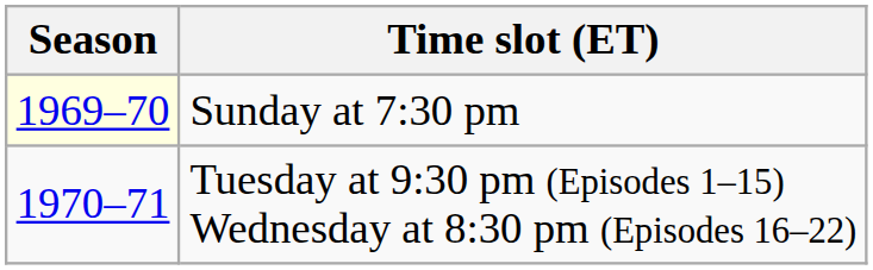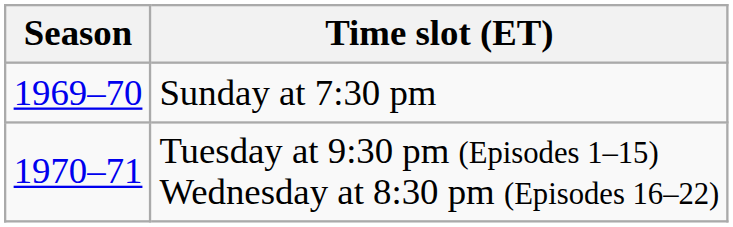Sunday at 7:30 pm | Season: lightyellow background -> no background
